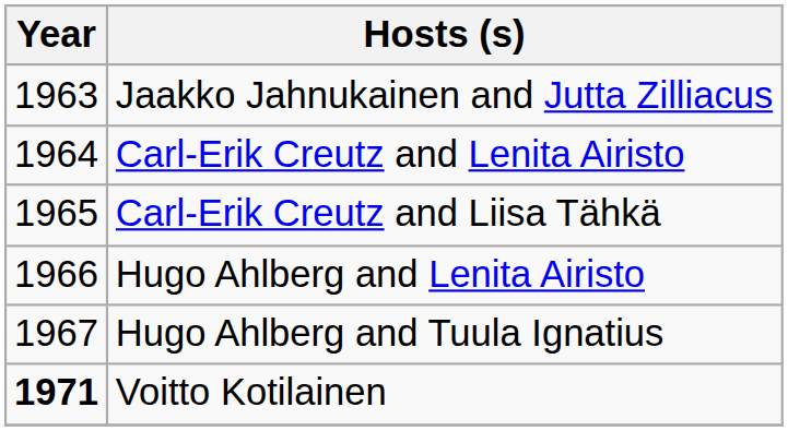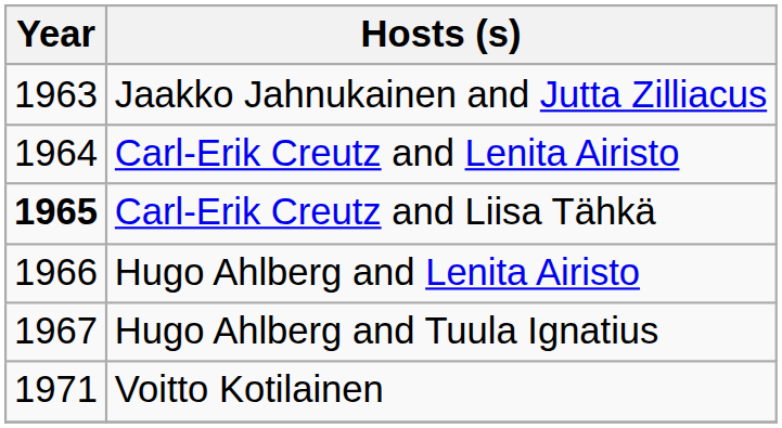Carl-Erik Creutz and Liisa Tähkä | Year: normal -> bold
Voitto Kotilainen | Year: bold -> normal
